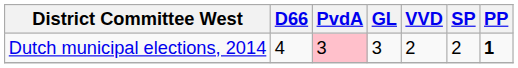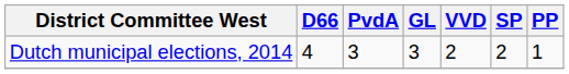Dutch municipal elections, 2014 | PvdA: pink background -> no background
Dutch municipal elections, 2014 | PP: bold -> normal
